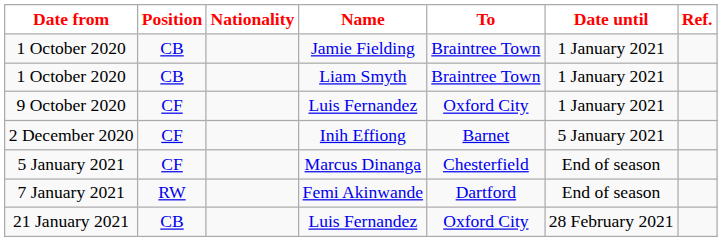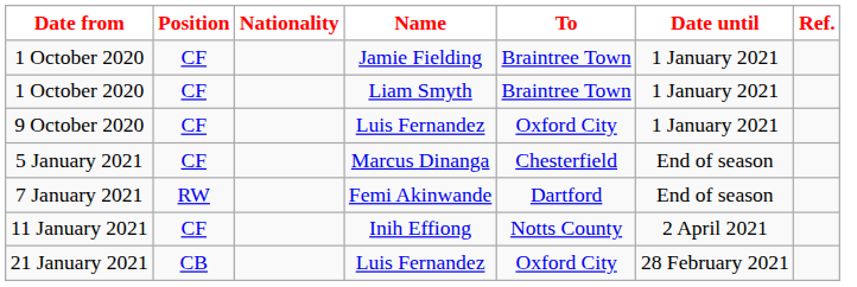1 October 2020 / Jamie Fielding | Position: CB -> CF
1 October 2020 / Liam Smyth | Position: CB -> CF
- row: 2 December 2020 | CF | Inih Effiong | Barnet | 5 January 2021
+ row: 11 January 2021 | CF | Inih Effiong | Notts County | 2 April 2021
